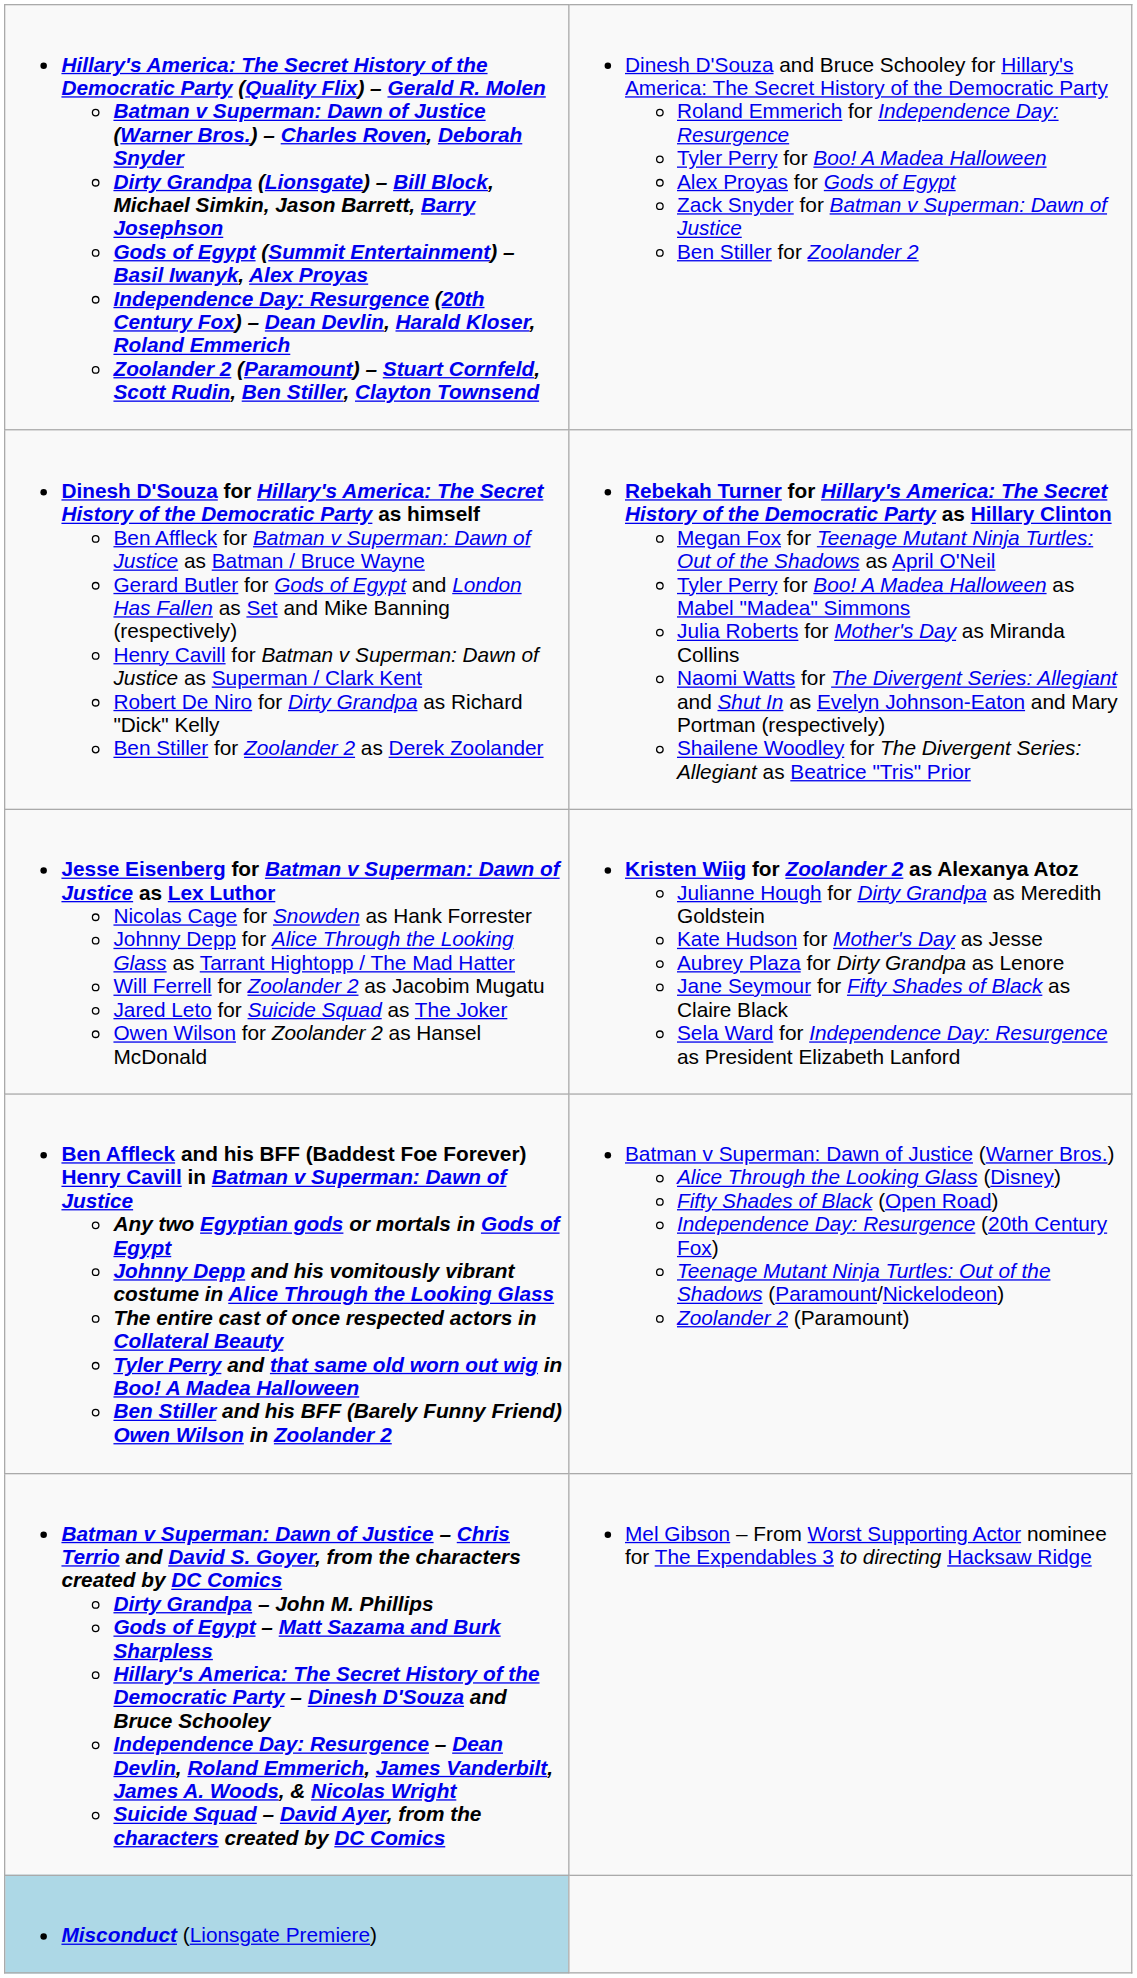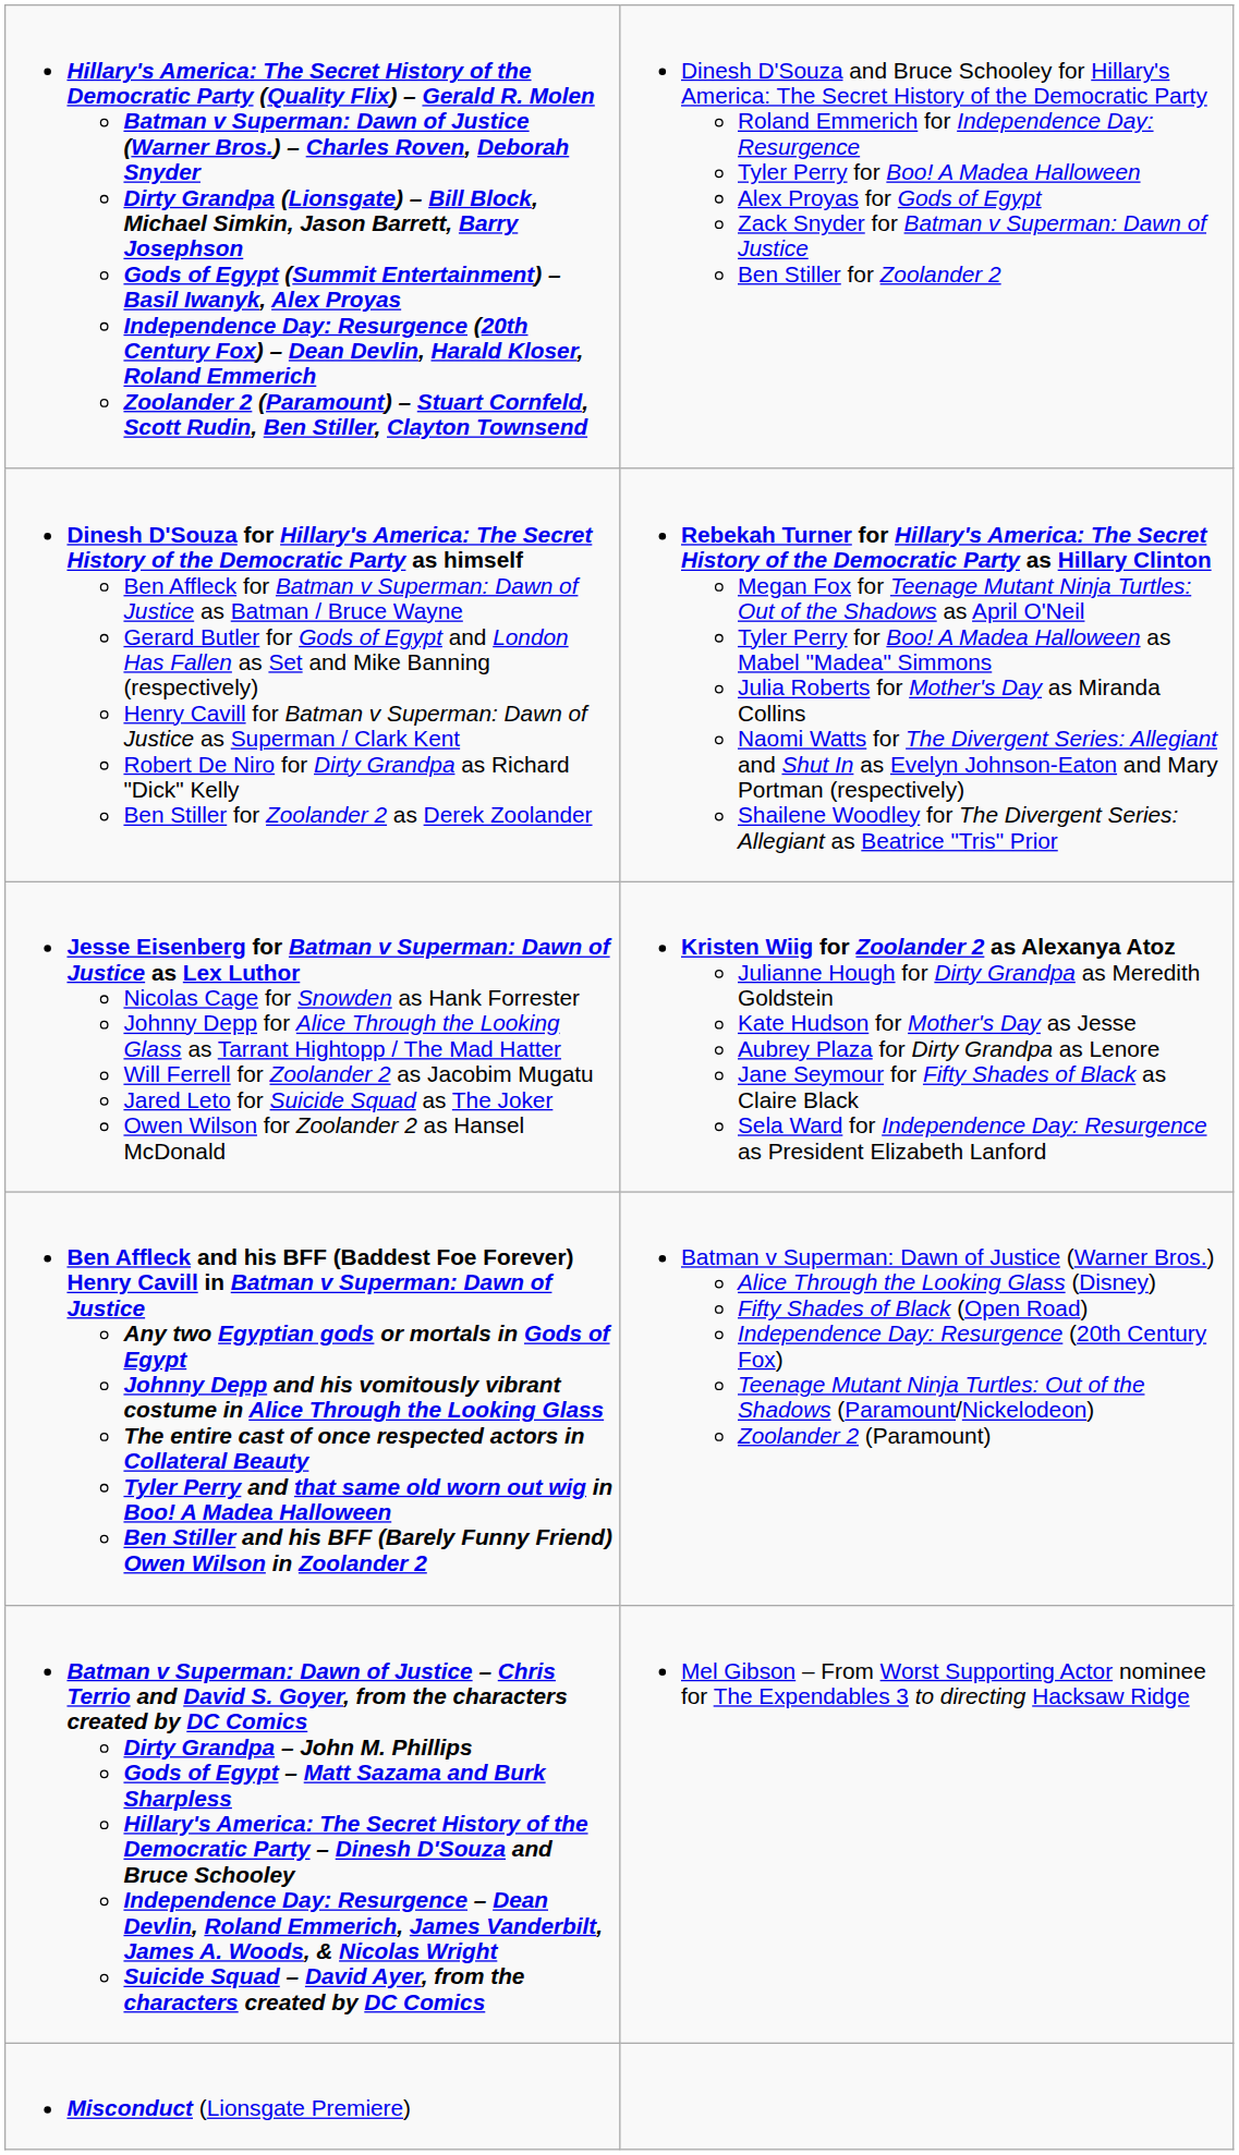Misconduct (Lionsgate Premiere) | column 1: lightblue background -> no background
